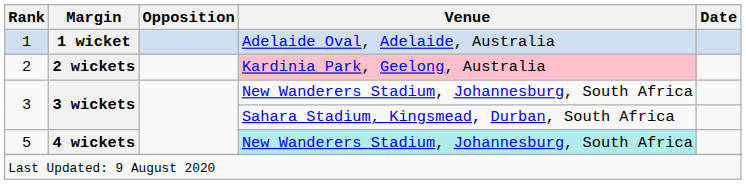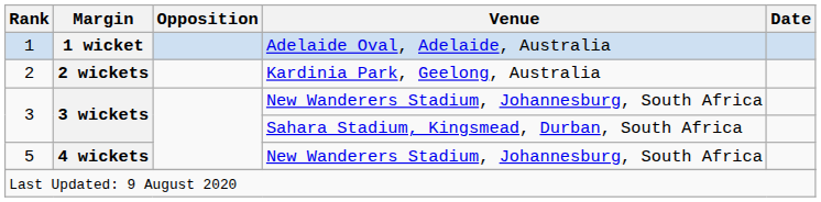2 | Venue: pink background -> no background
5 | Venue: paleturquoise background -> no background
